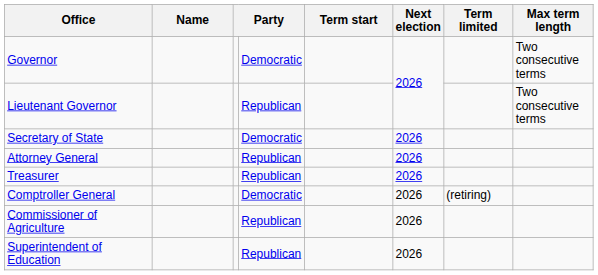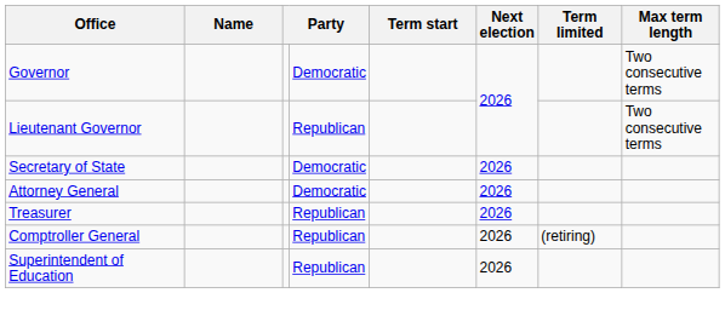Attorney General | column 4: Republican -> Democratic
Comptroller General | column 4: Democratic -> Republican
- row: Commissioner of Agriculture | Republican | 2026
